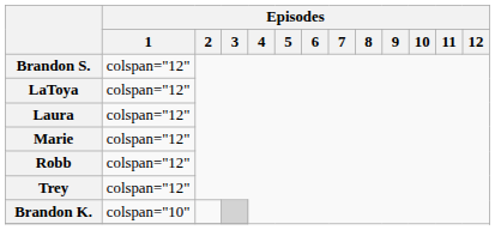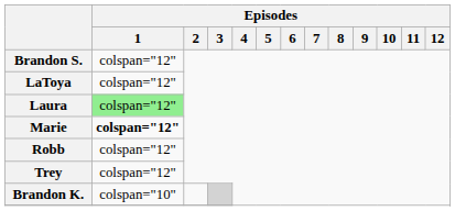Laura | Episodes / 1: no background -> lightgreen background
Marie | Episodes / 1: normal -> bold
